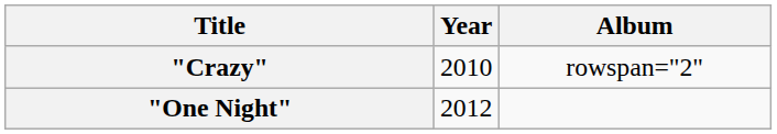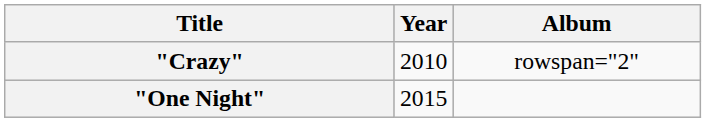"One Night" | Year: 2012 -> 2015
